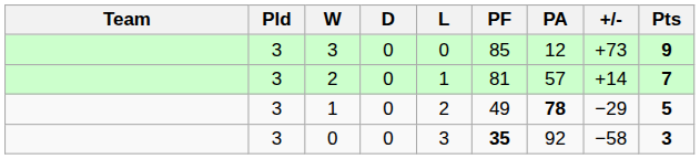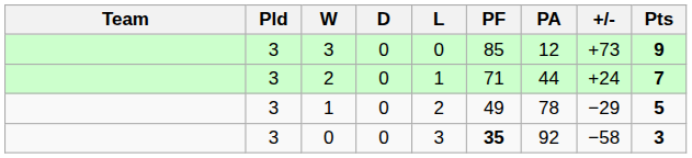row 3 | PF: 81 -> 71
row 3 | PA: 57 -> 44
row 3 | +/-: +14 -> +24
row 4 | PA: bold -> normal
